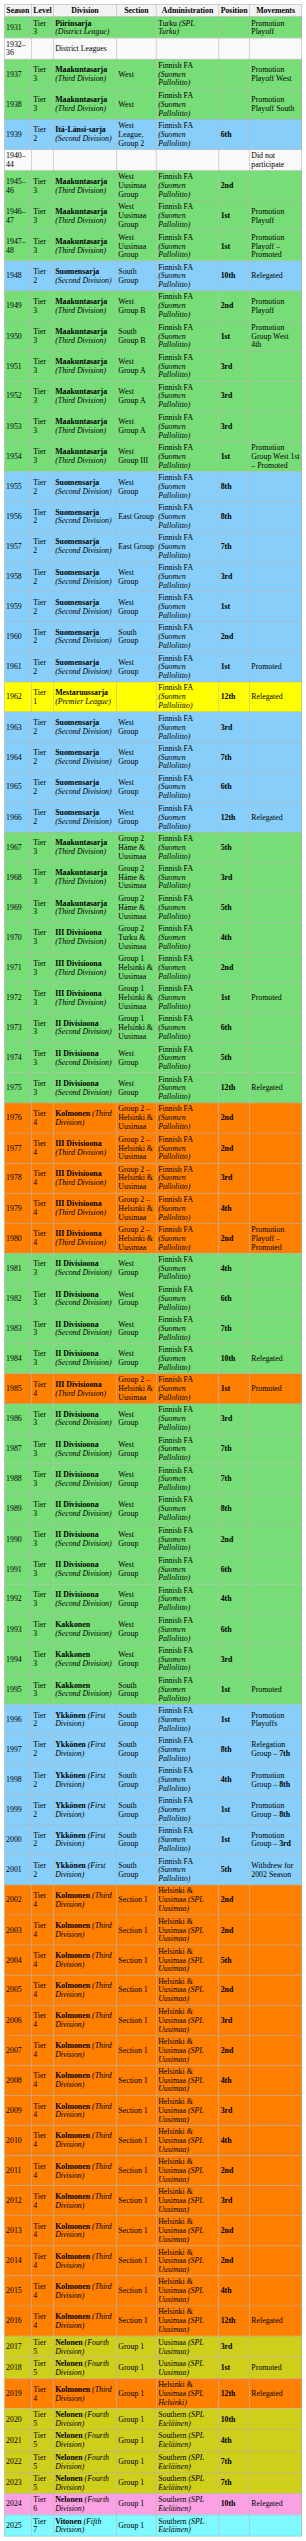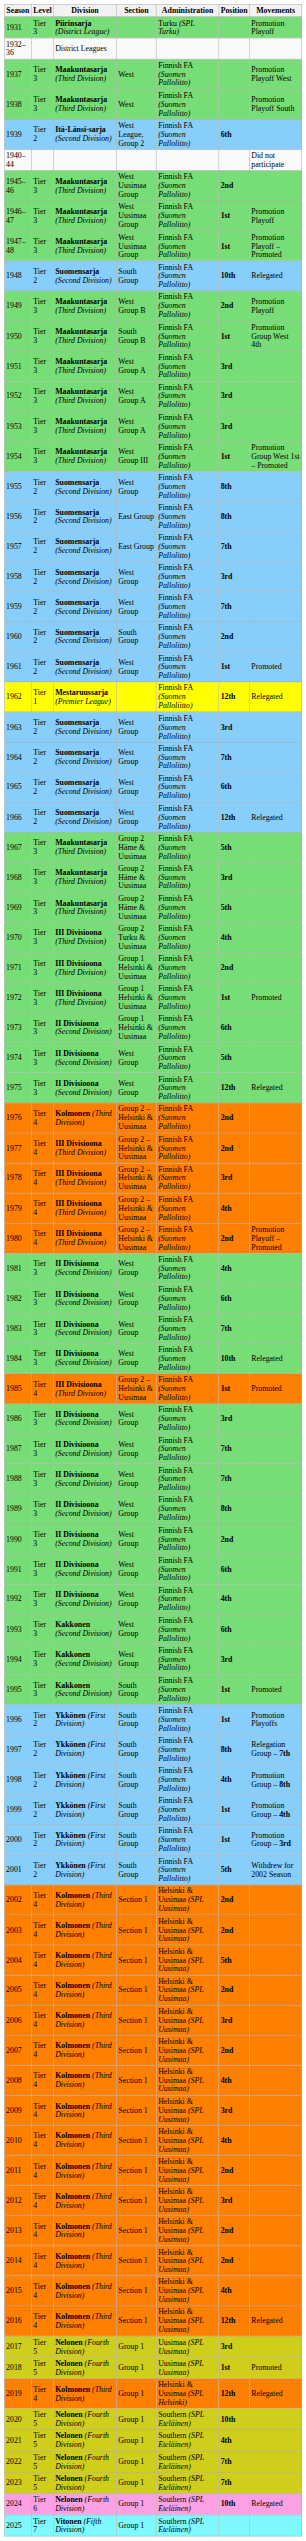1959 | Position: 1st -> 7th
1999 | Movements: Promotion Group – 8th -> Promotion Group – 4th
